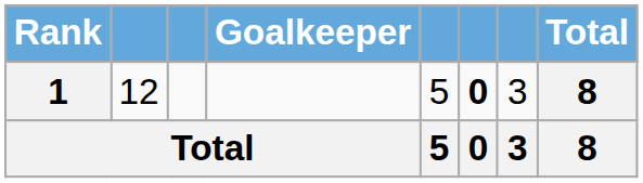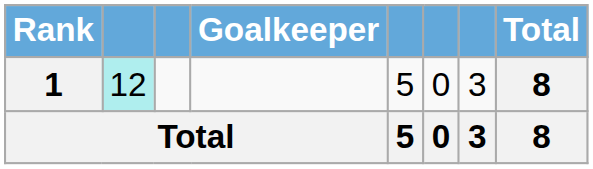1 | column 2: no background -> paleturquoise background
1 | column 6: bold -> normal
